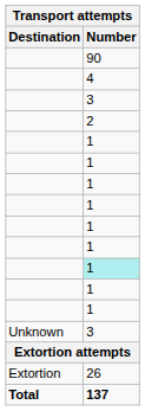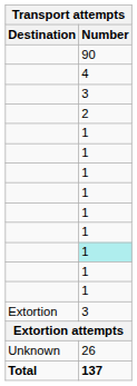row 16 | Destination: Unknown -> Extortion
row 18 | Destination: Extortion -> Unknown
